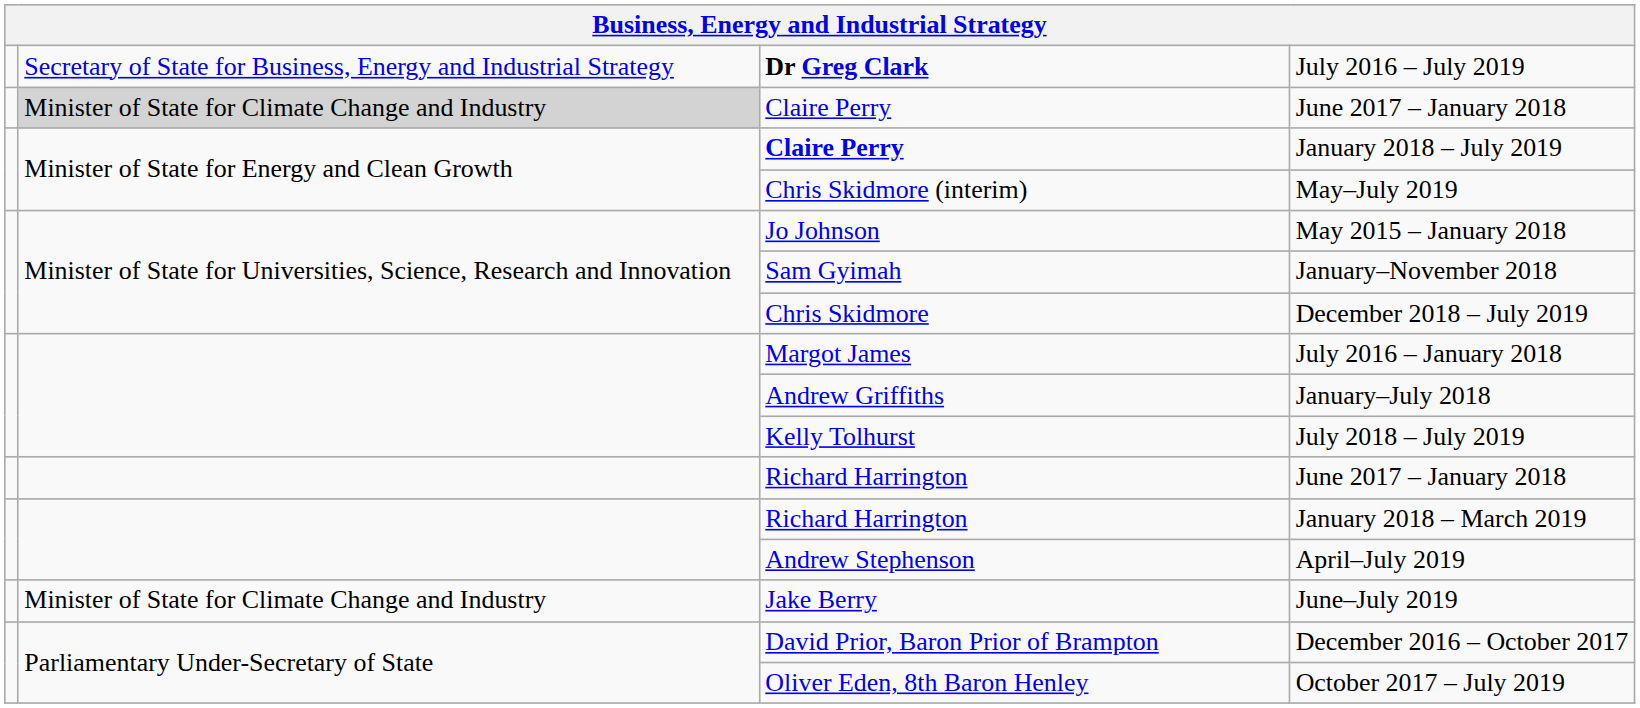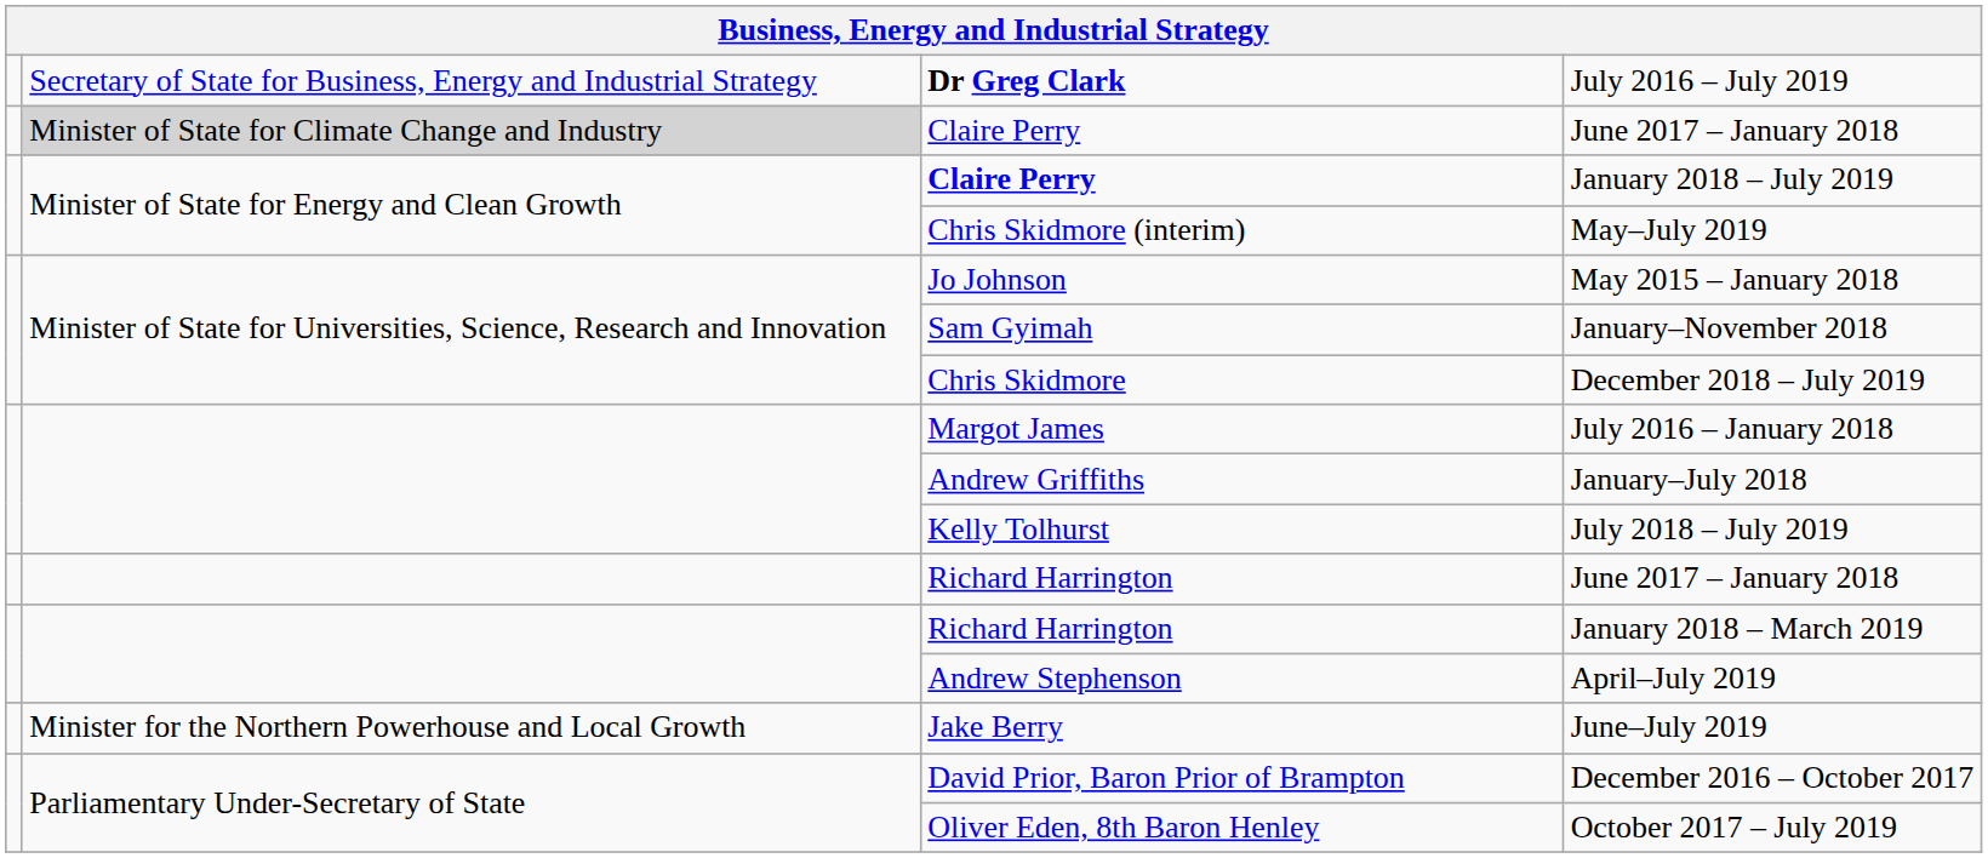June–July 2019 | column 2: Minister of State for Climate Change and Industry -> Minister for the Northern Powerhouse and Local Growth
